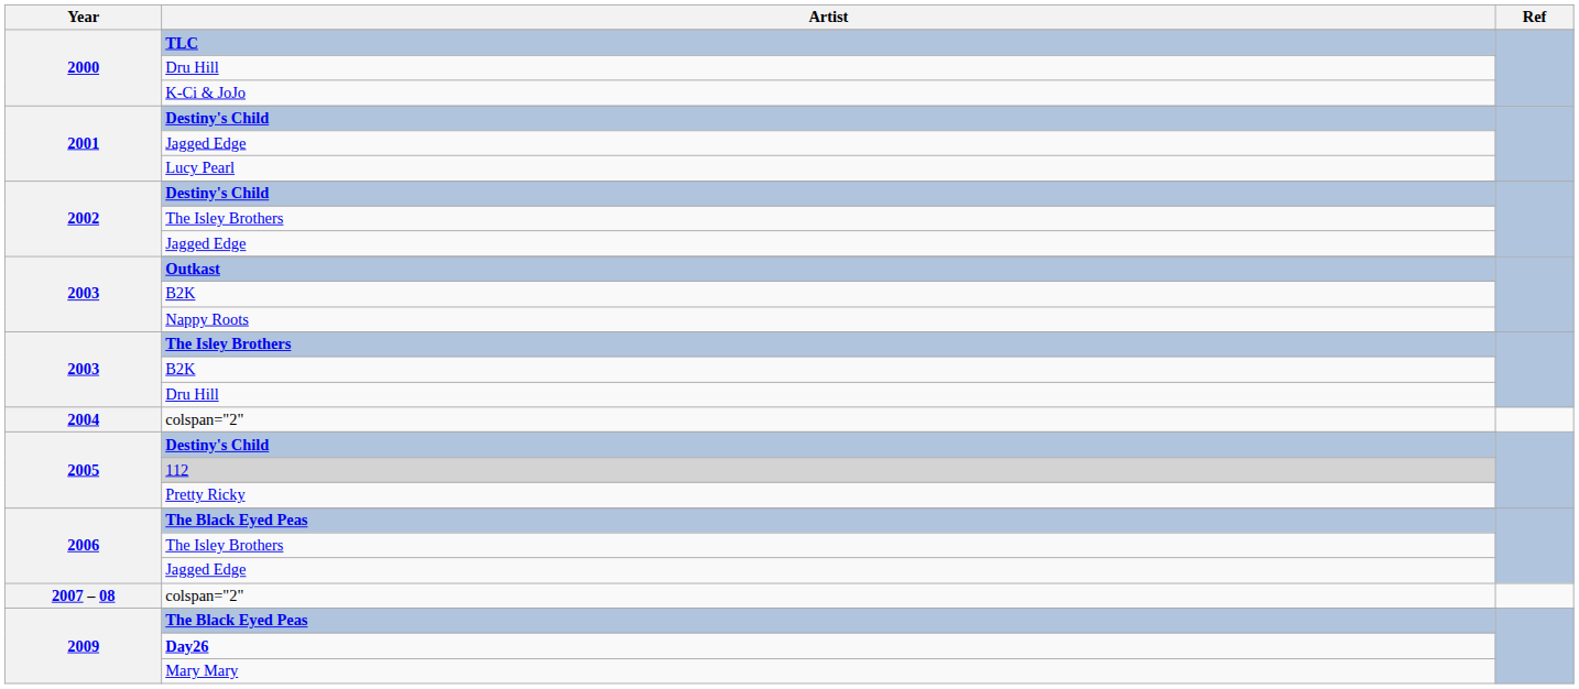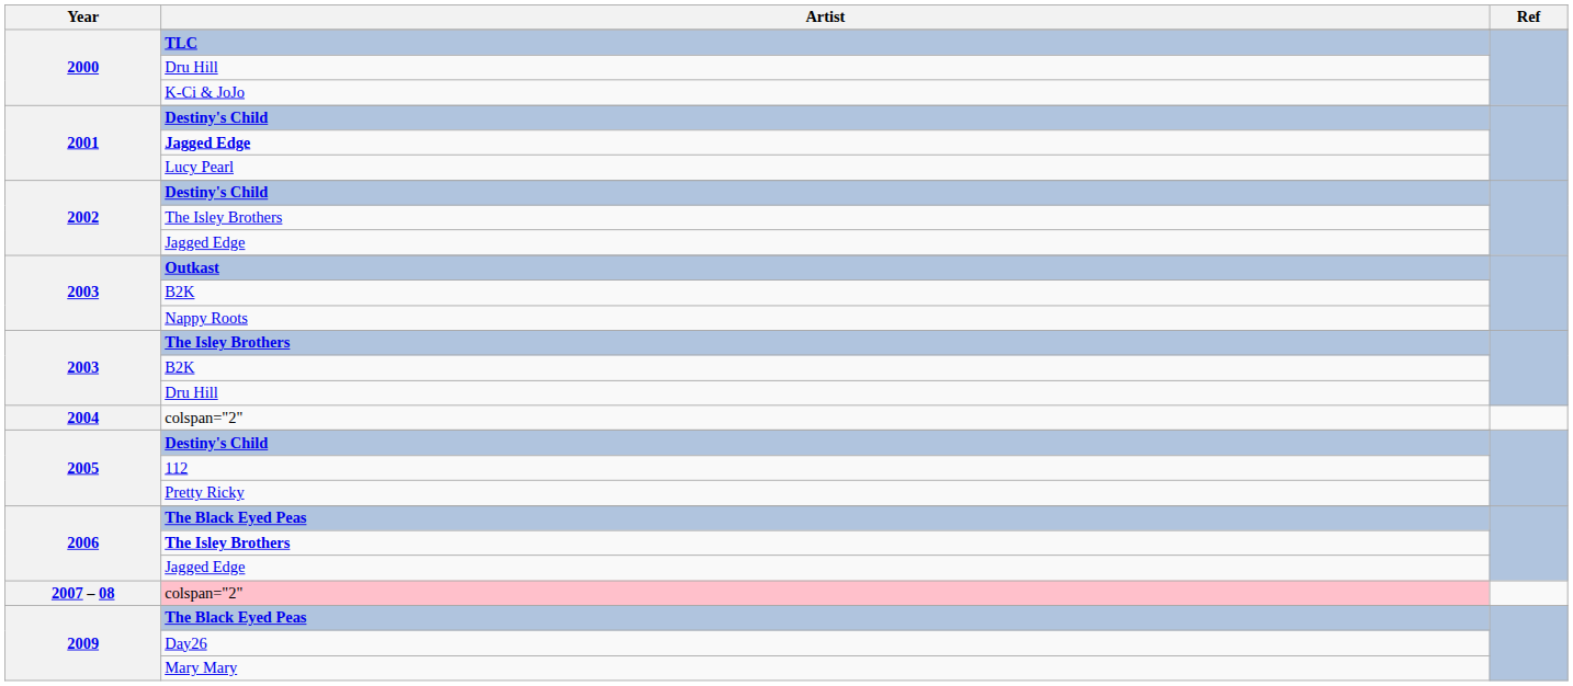2001 / Jagged Edge | Artist: normal -> bold
112 | Artist: lightgrey background -> no background
2006 / The Isley Brothers | Artist: normal -> bold
2007 – 08 / colspan="2" | Artist: no background -> pink background
Day26 | Artist: bold -> normal
